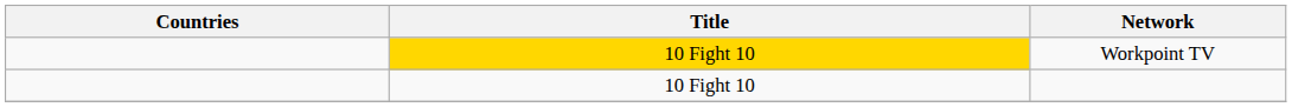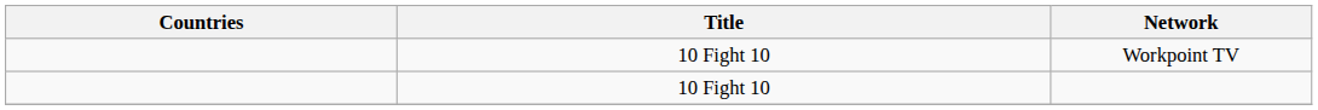Workpoint TV | Title: gold background -> no background
